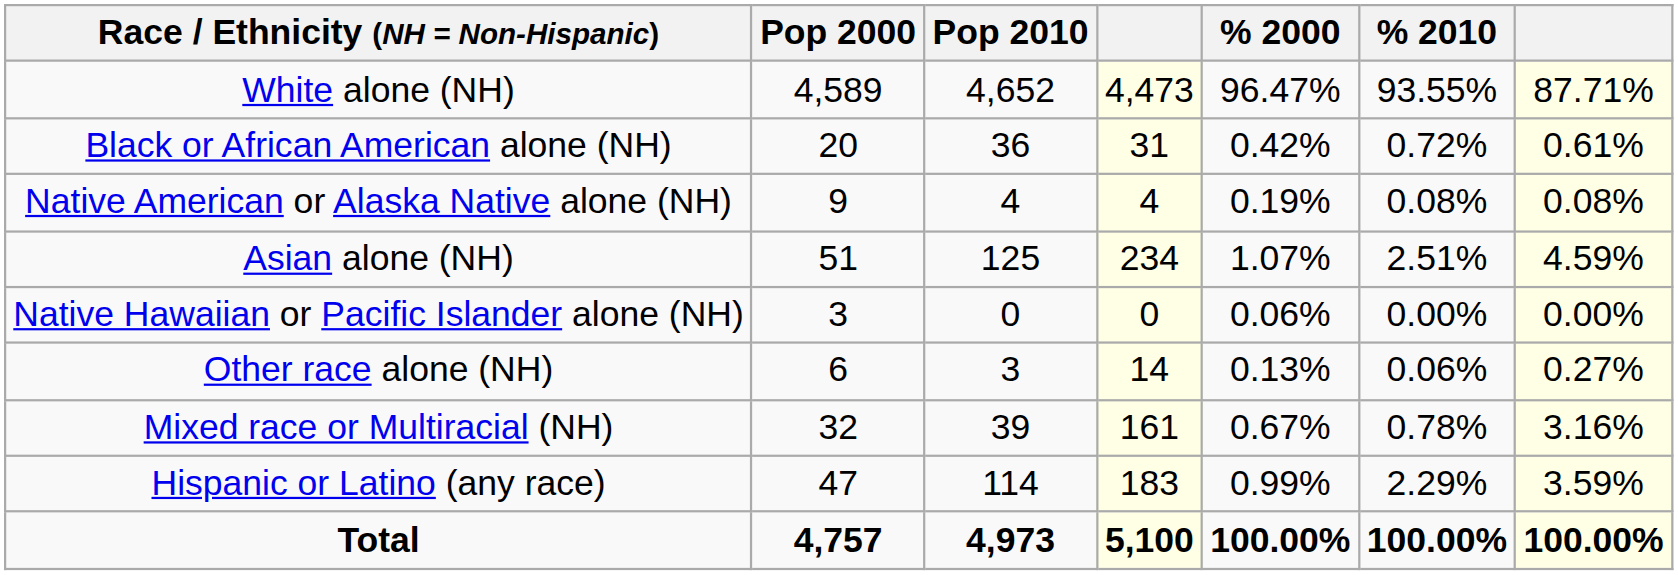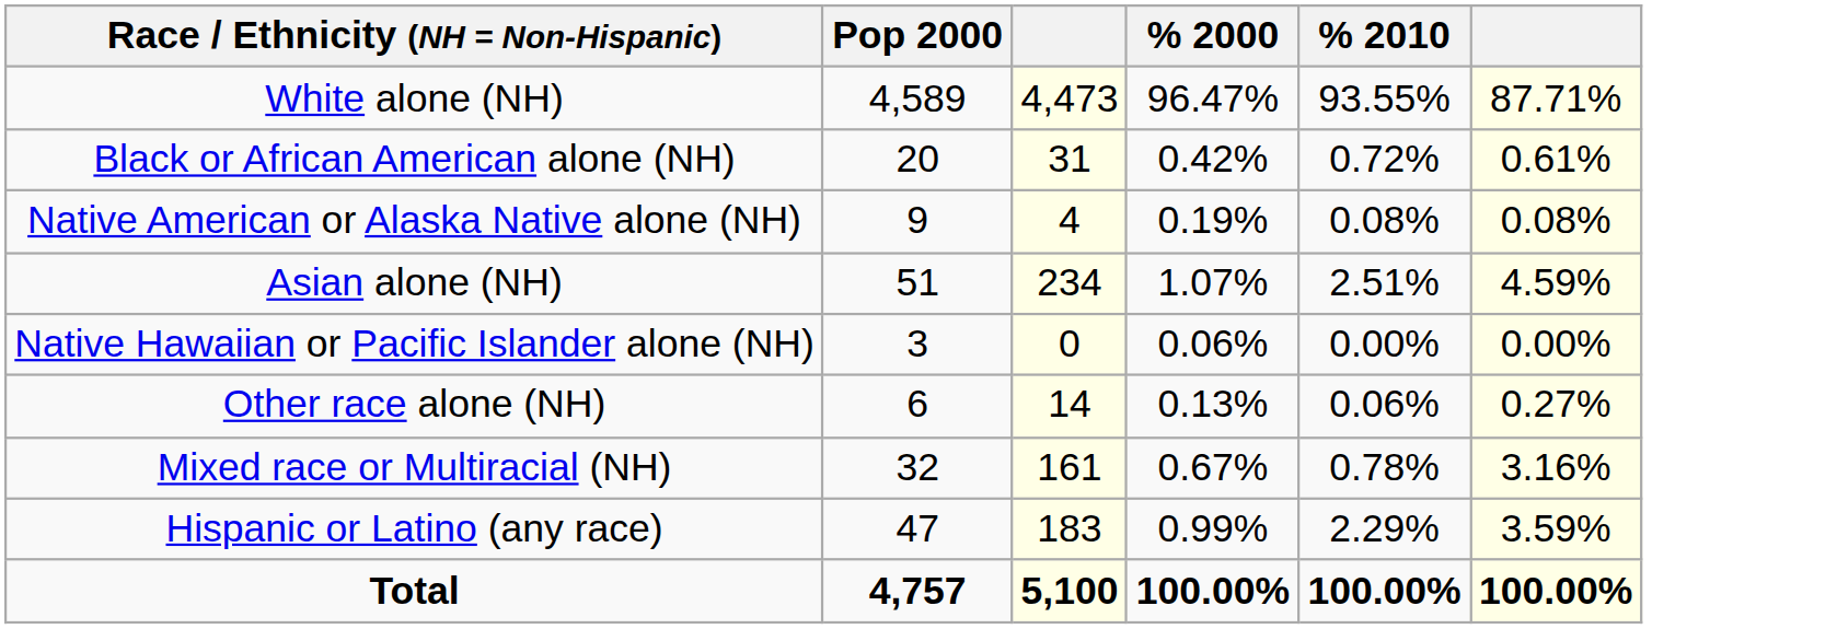- column: Pop 2010 | 4,652 | 36 | 4 | 125 | 0 | 3 | 39 | 114 | 4,973
